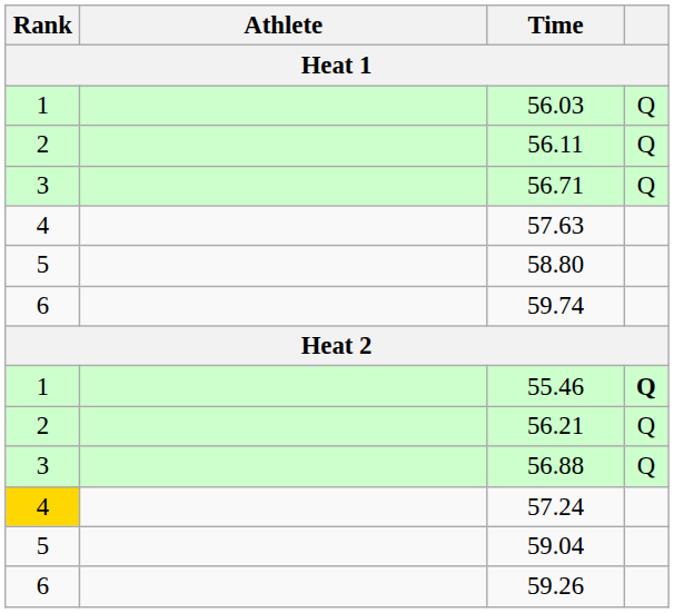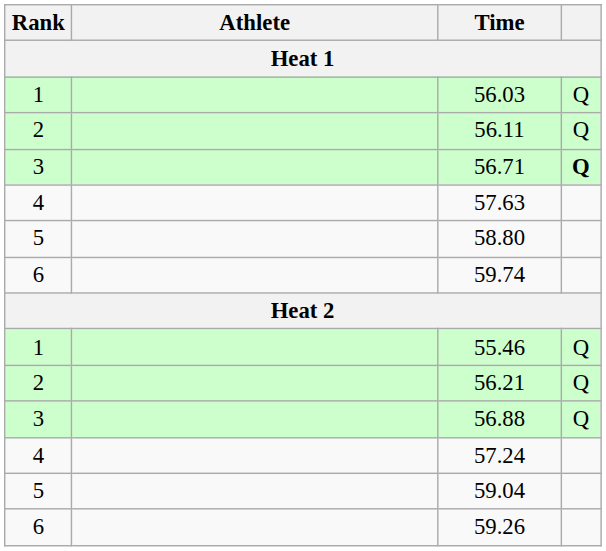56.71 | column 4: normal -> bold
55.46 | column 4: bold -> normal
57.24 | Rank: gold background -> no background
